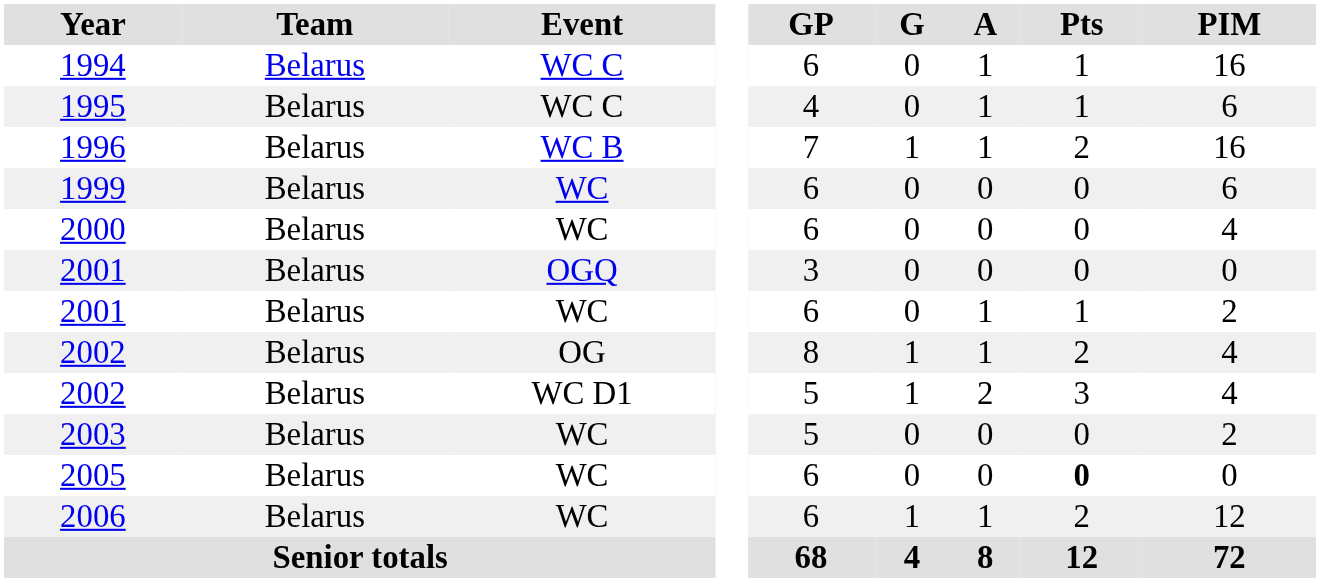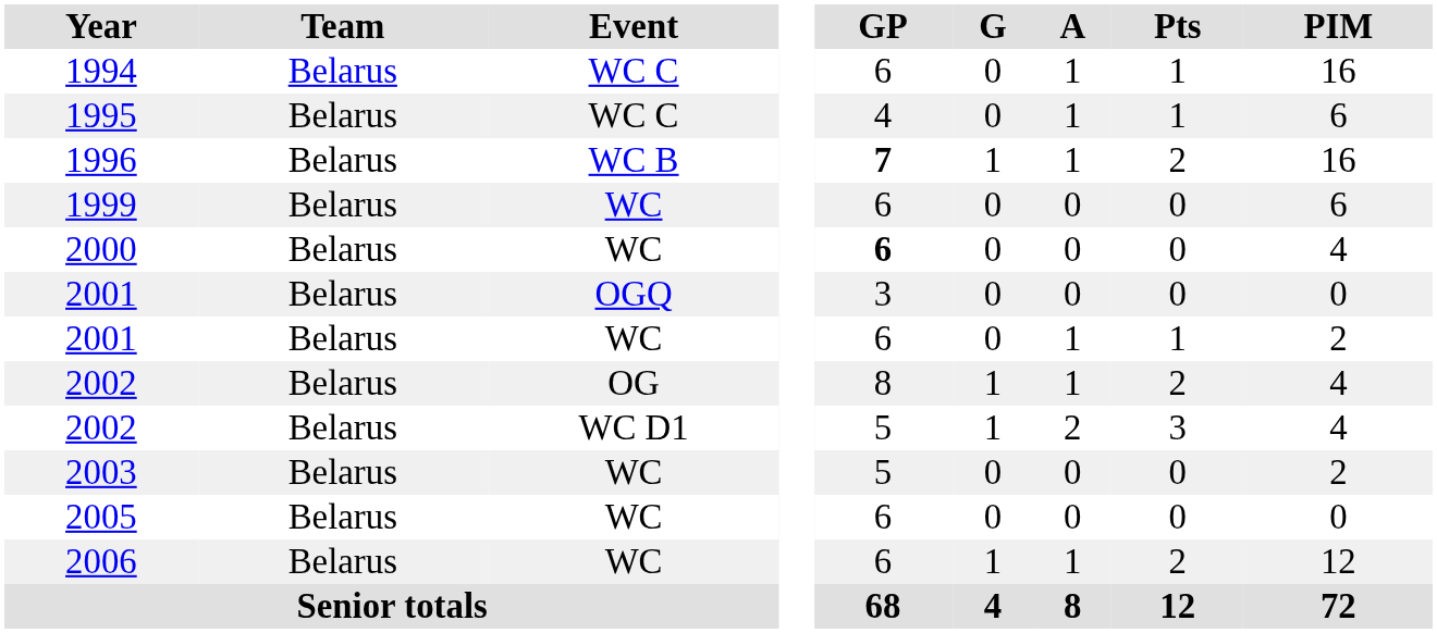1996 | GP: normal -> bold
2000 | GP: normal -> bold
2005 | Pts: bold -> normal
